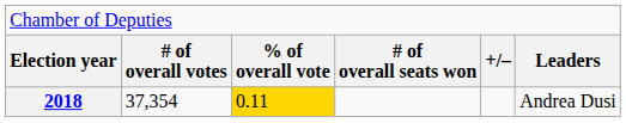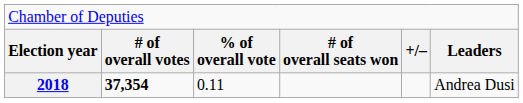2018 | column 2: normal -> bold
2018 | column 3: gold background -> no background
